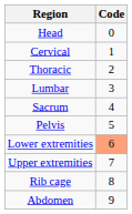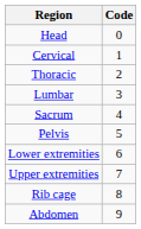Lower extremities | Code: lightsalmon background -> no background
